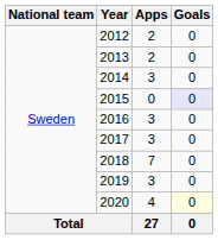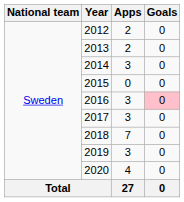2015 | Goals: lavender background -> no background
2016 | Goals: no background -> pink background
2020 | Goals: lightyellow background -> no background
